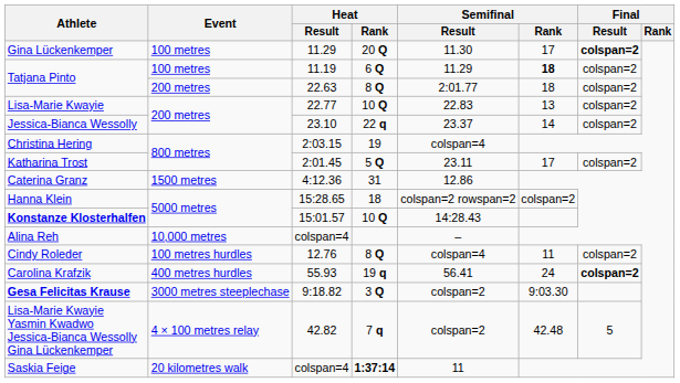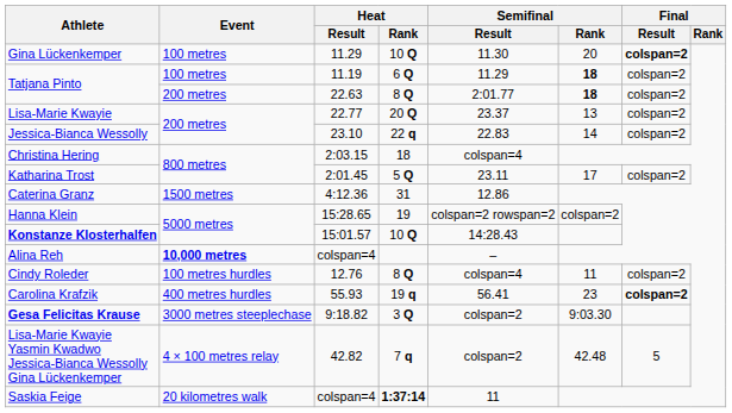Gina Lückenkemper | Heat / Rank: 20 Q -> 10 Q
Gina Lückenkemper | Semifinal / Rank: 17 -> 20
Tatjana Pinto / 22.63 | Semifinal / Rank: normal -> bold
Lisa-Marie Kwayie | Heat / Rank: 10 Q -> 20 Q
Lisa-Marie Kwayie | Semifinal / Result: 22.83 -> 23.37
Jessica-Bianca Wessolly | Semifinal / Result: 23.37 -> 22.83
Christina Hering | Heat / Rank: 19 -> 18
Hanna Klein | Heat / Rank: 18 -> 19
Alina Reh | Event: normal -> bold
Carolina Krafzik | Semifinal / Rank: 24 -> 23
